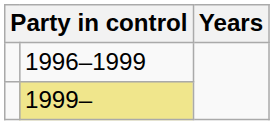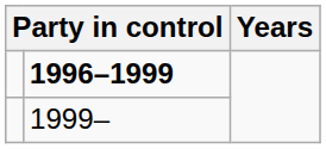1996–1999 | column 2: normal -> bold
1999– | column 2: khaki background -> no background
